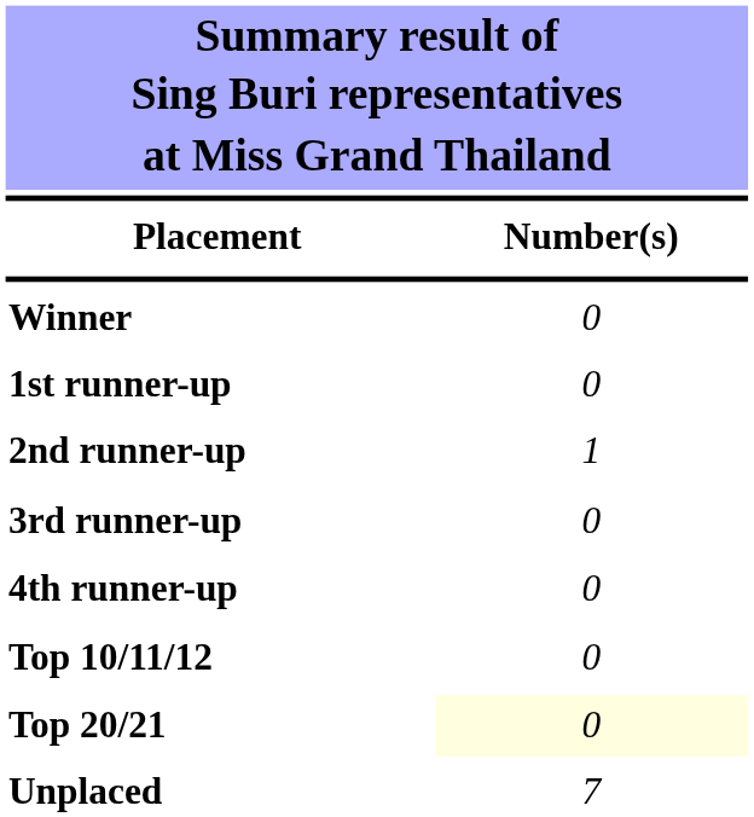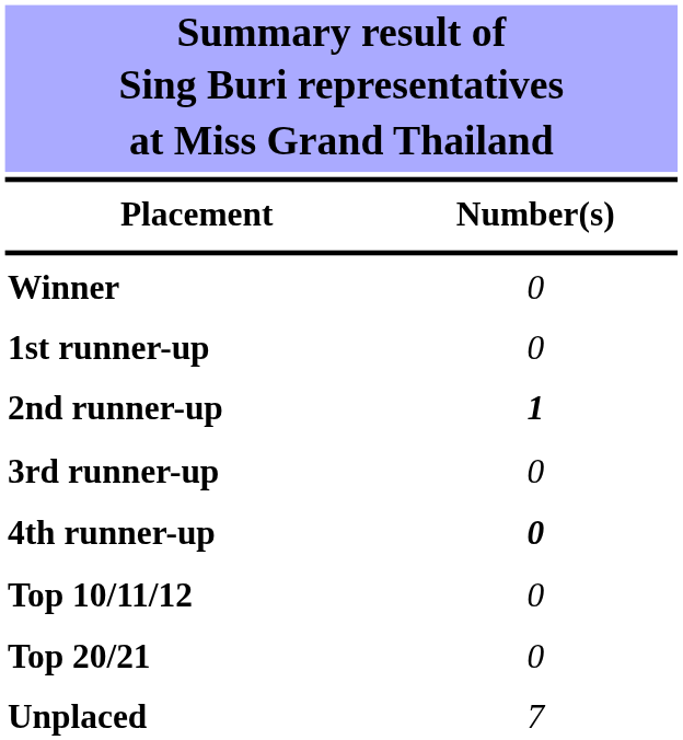row 5 | column 2: normal -> bold
row 7 | column 2: normal -> bold
row 9 | column 2: lightyellow background -> no background
